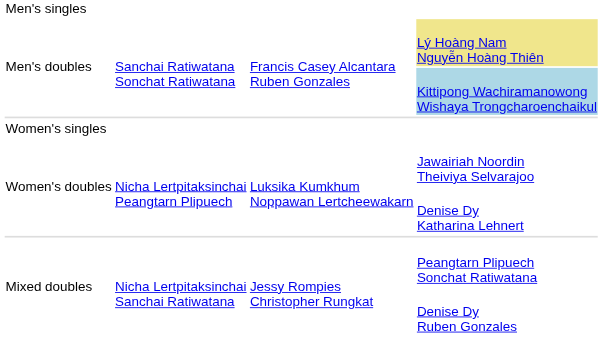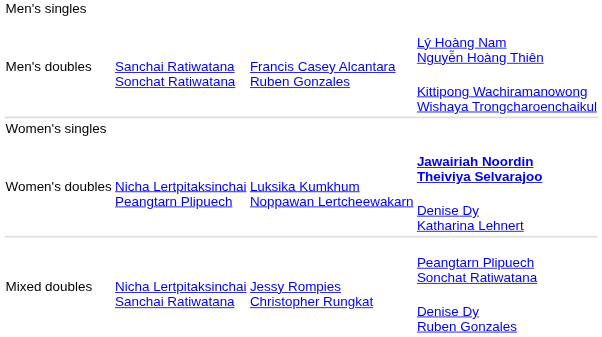Lý Hoàng Nam Nguyễn Hoàng Thiên | column 4: khaki background -> no background
Kittipong Wachiramanowong Wishaya Trongcharoenchaikul | column 4: lightblue background -> no background
Jawairiah Noordin Theiviya Selvarajoo | column 4: normal -> bold
